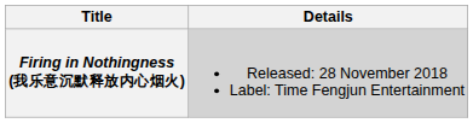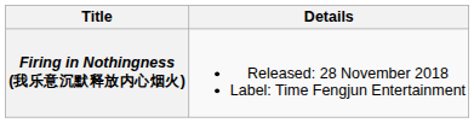Firing in Nothingness (我乐意沉默释放内心烟火) | Details: lightgrey background -> no background
